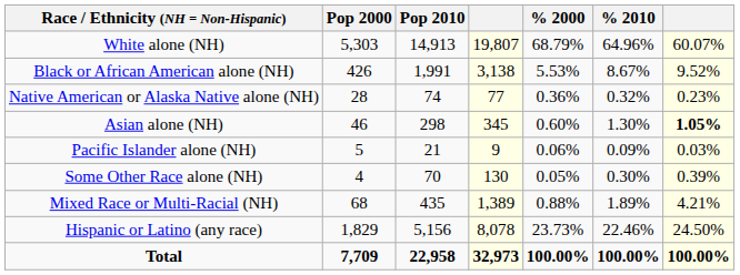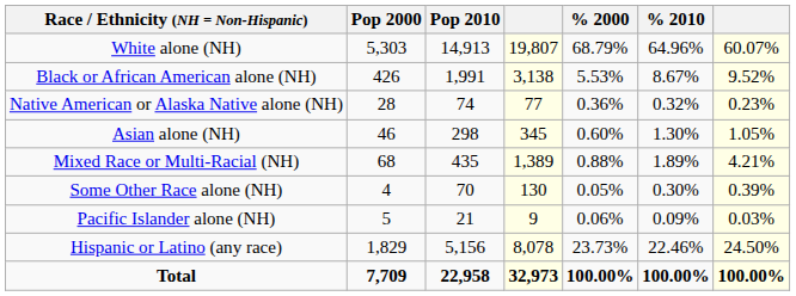Asian alone (NH) | column 7: bold -> normal
rows swapped: Pacific Islander alone (NH) <-> Mixed Race or Multi-Racial (NH)
